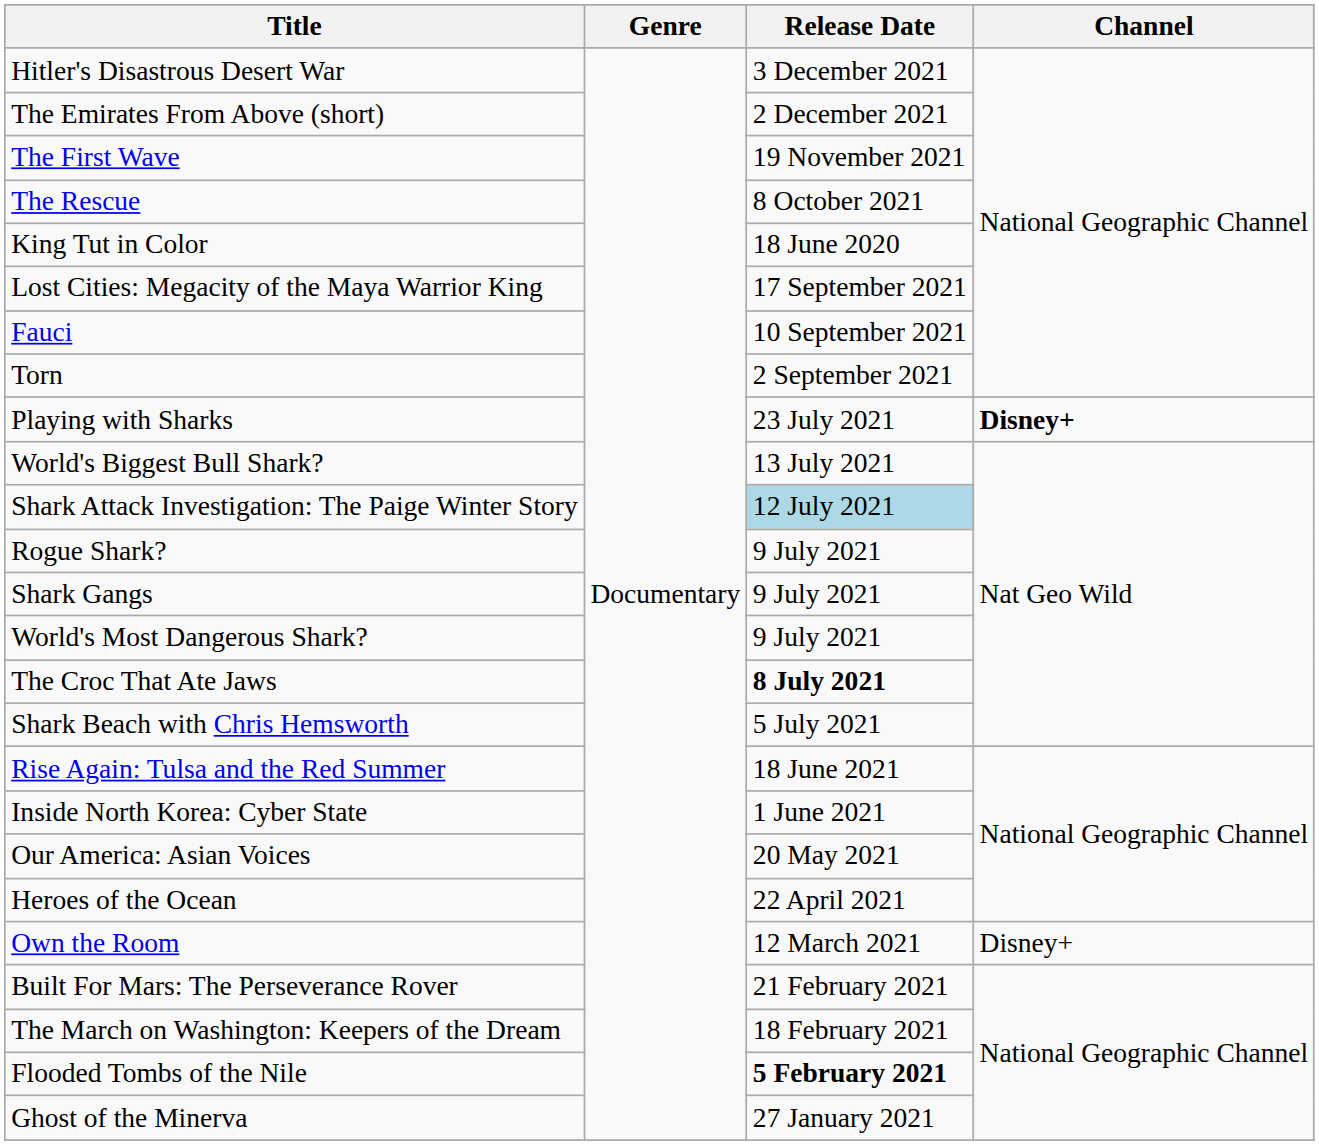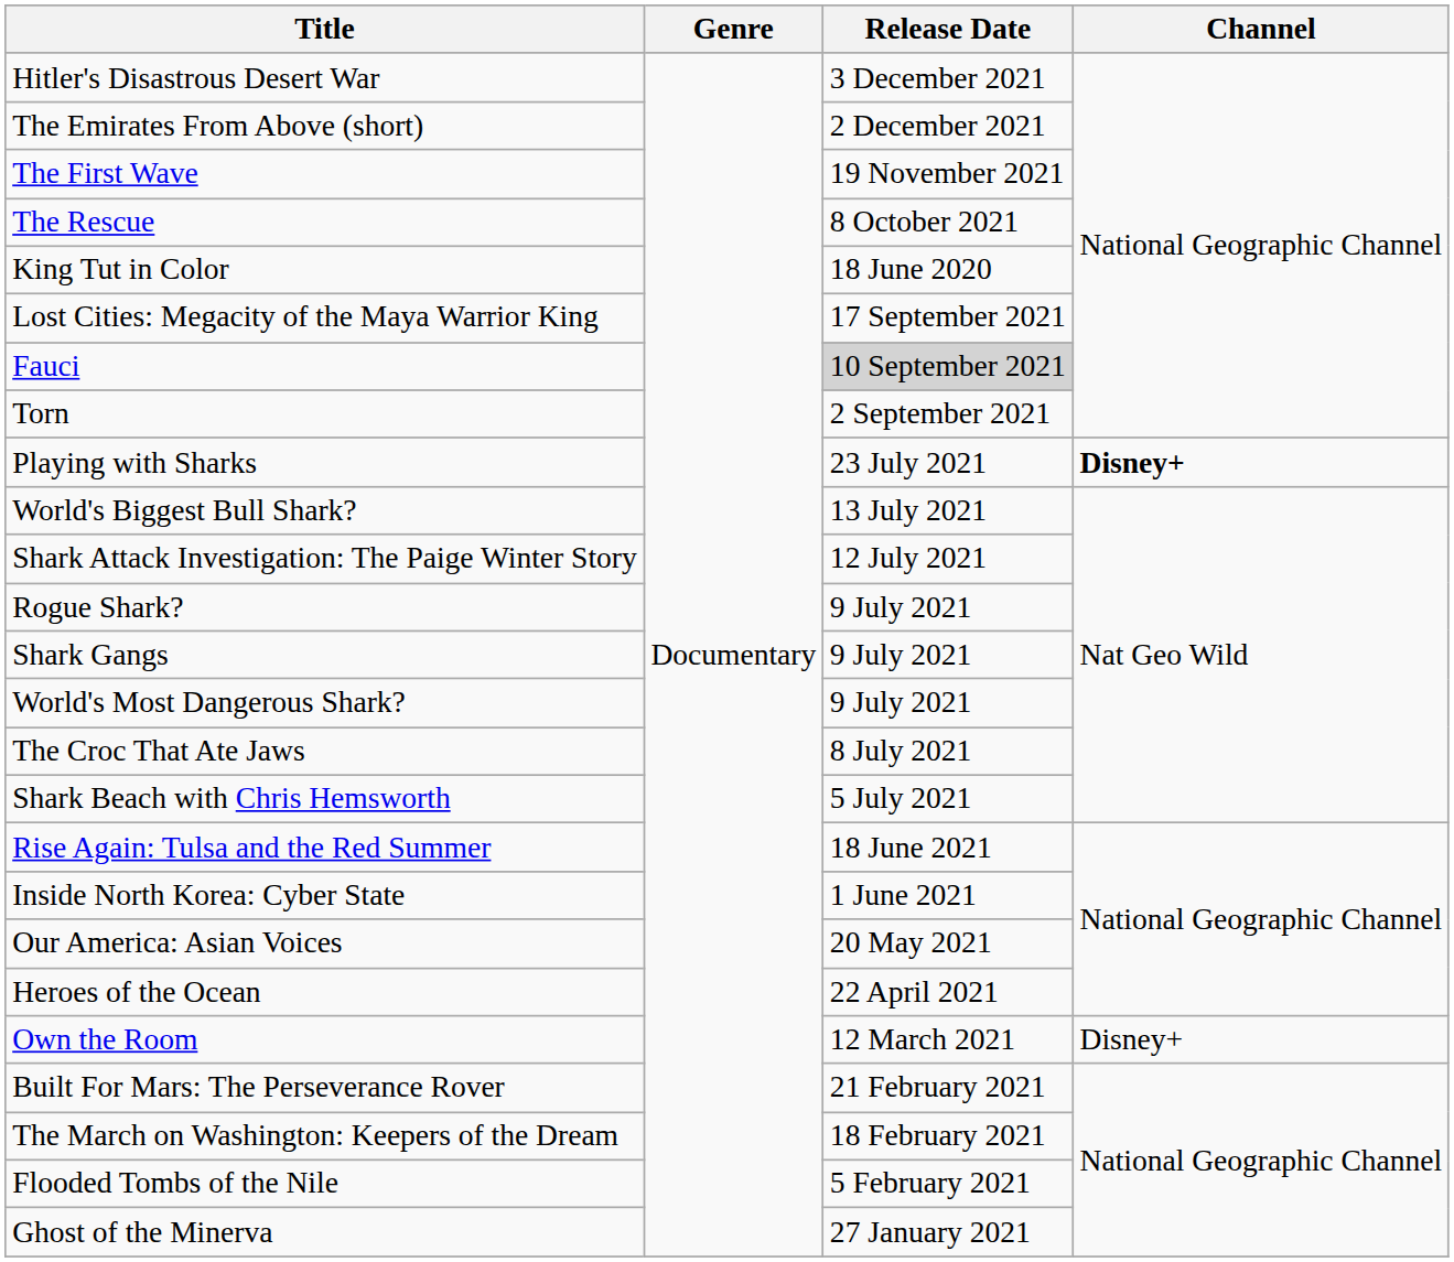Fauci | Release Date: no background -> lightgrey background
Shark Attack Investigation: The Paige Winter Story | Release Date: lightblue background -> no background
The Croc That Ate Jaws | Release Date: bold -> normal
Flooded Tombs of the Nile | Release Date: bold -> normal
